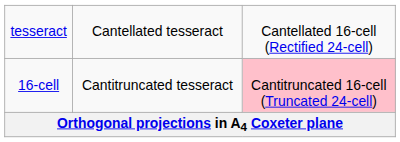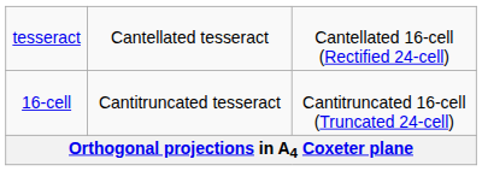16-cell | column 3: pink background -> no background
